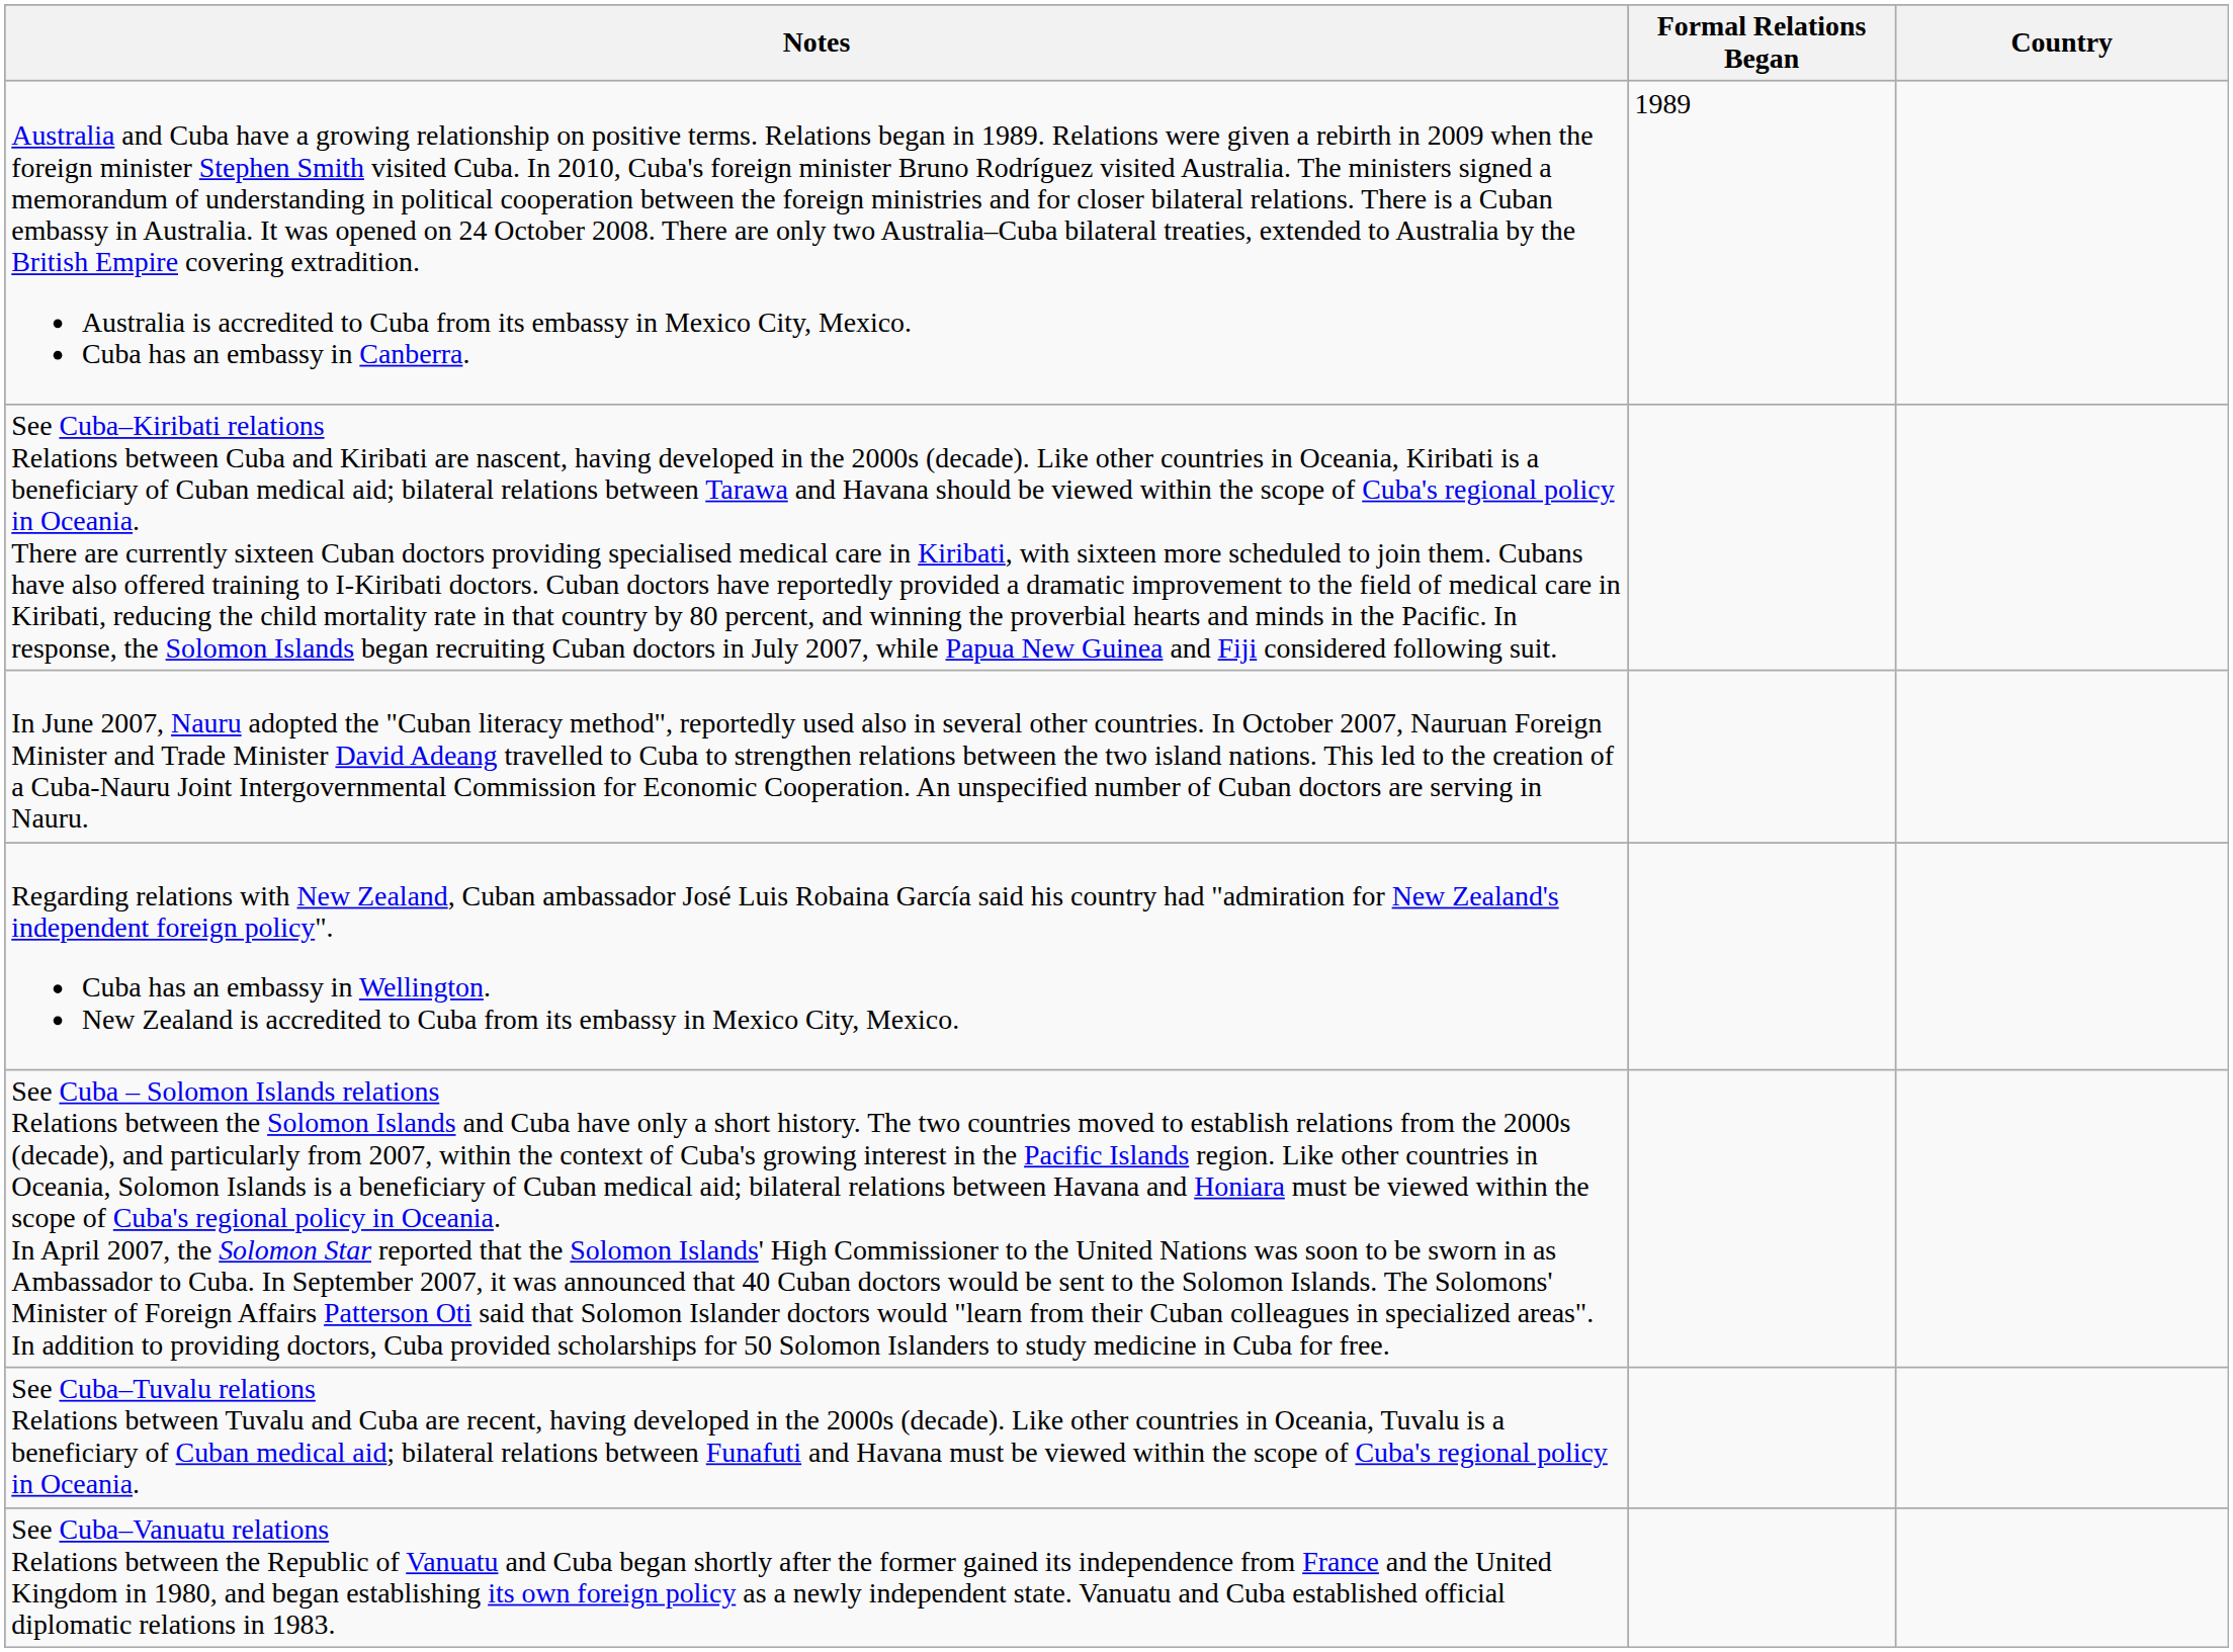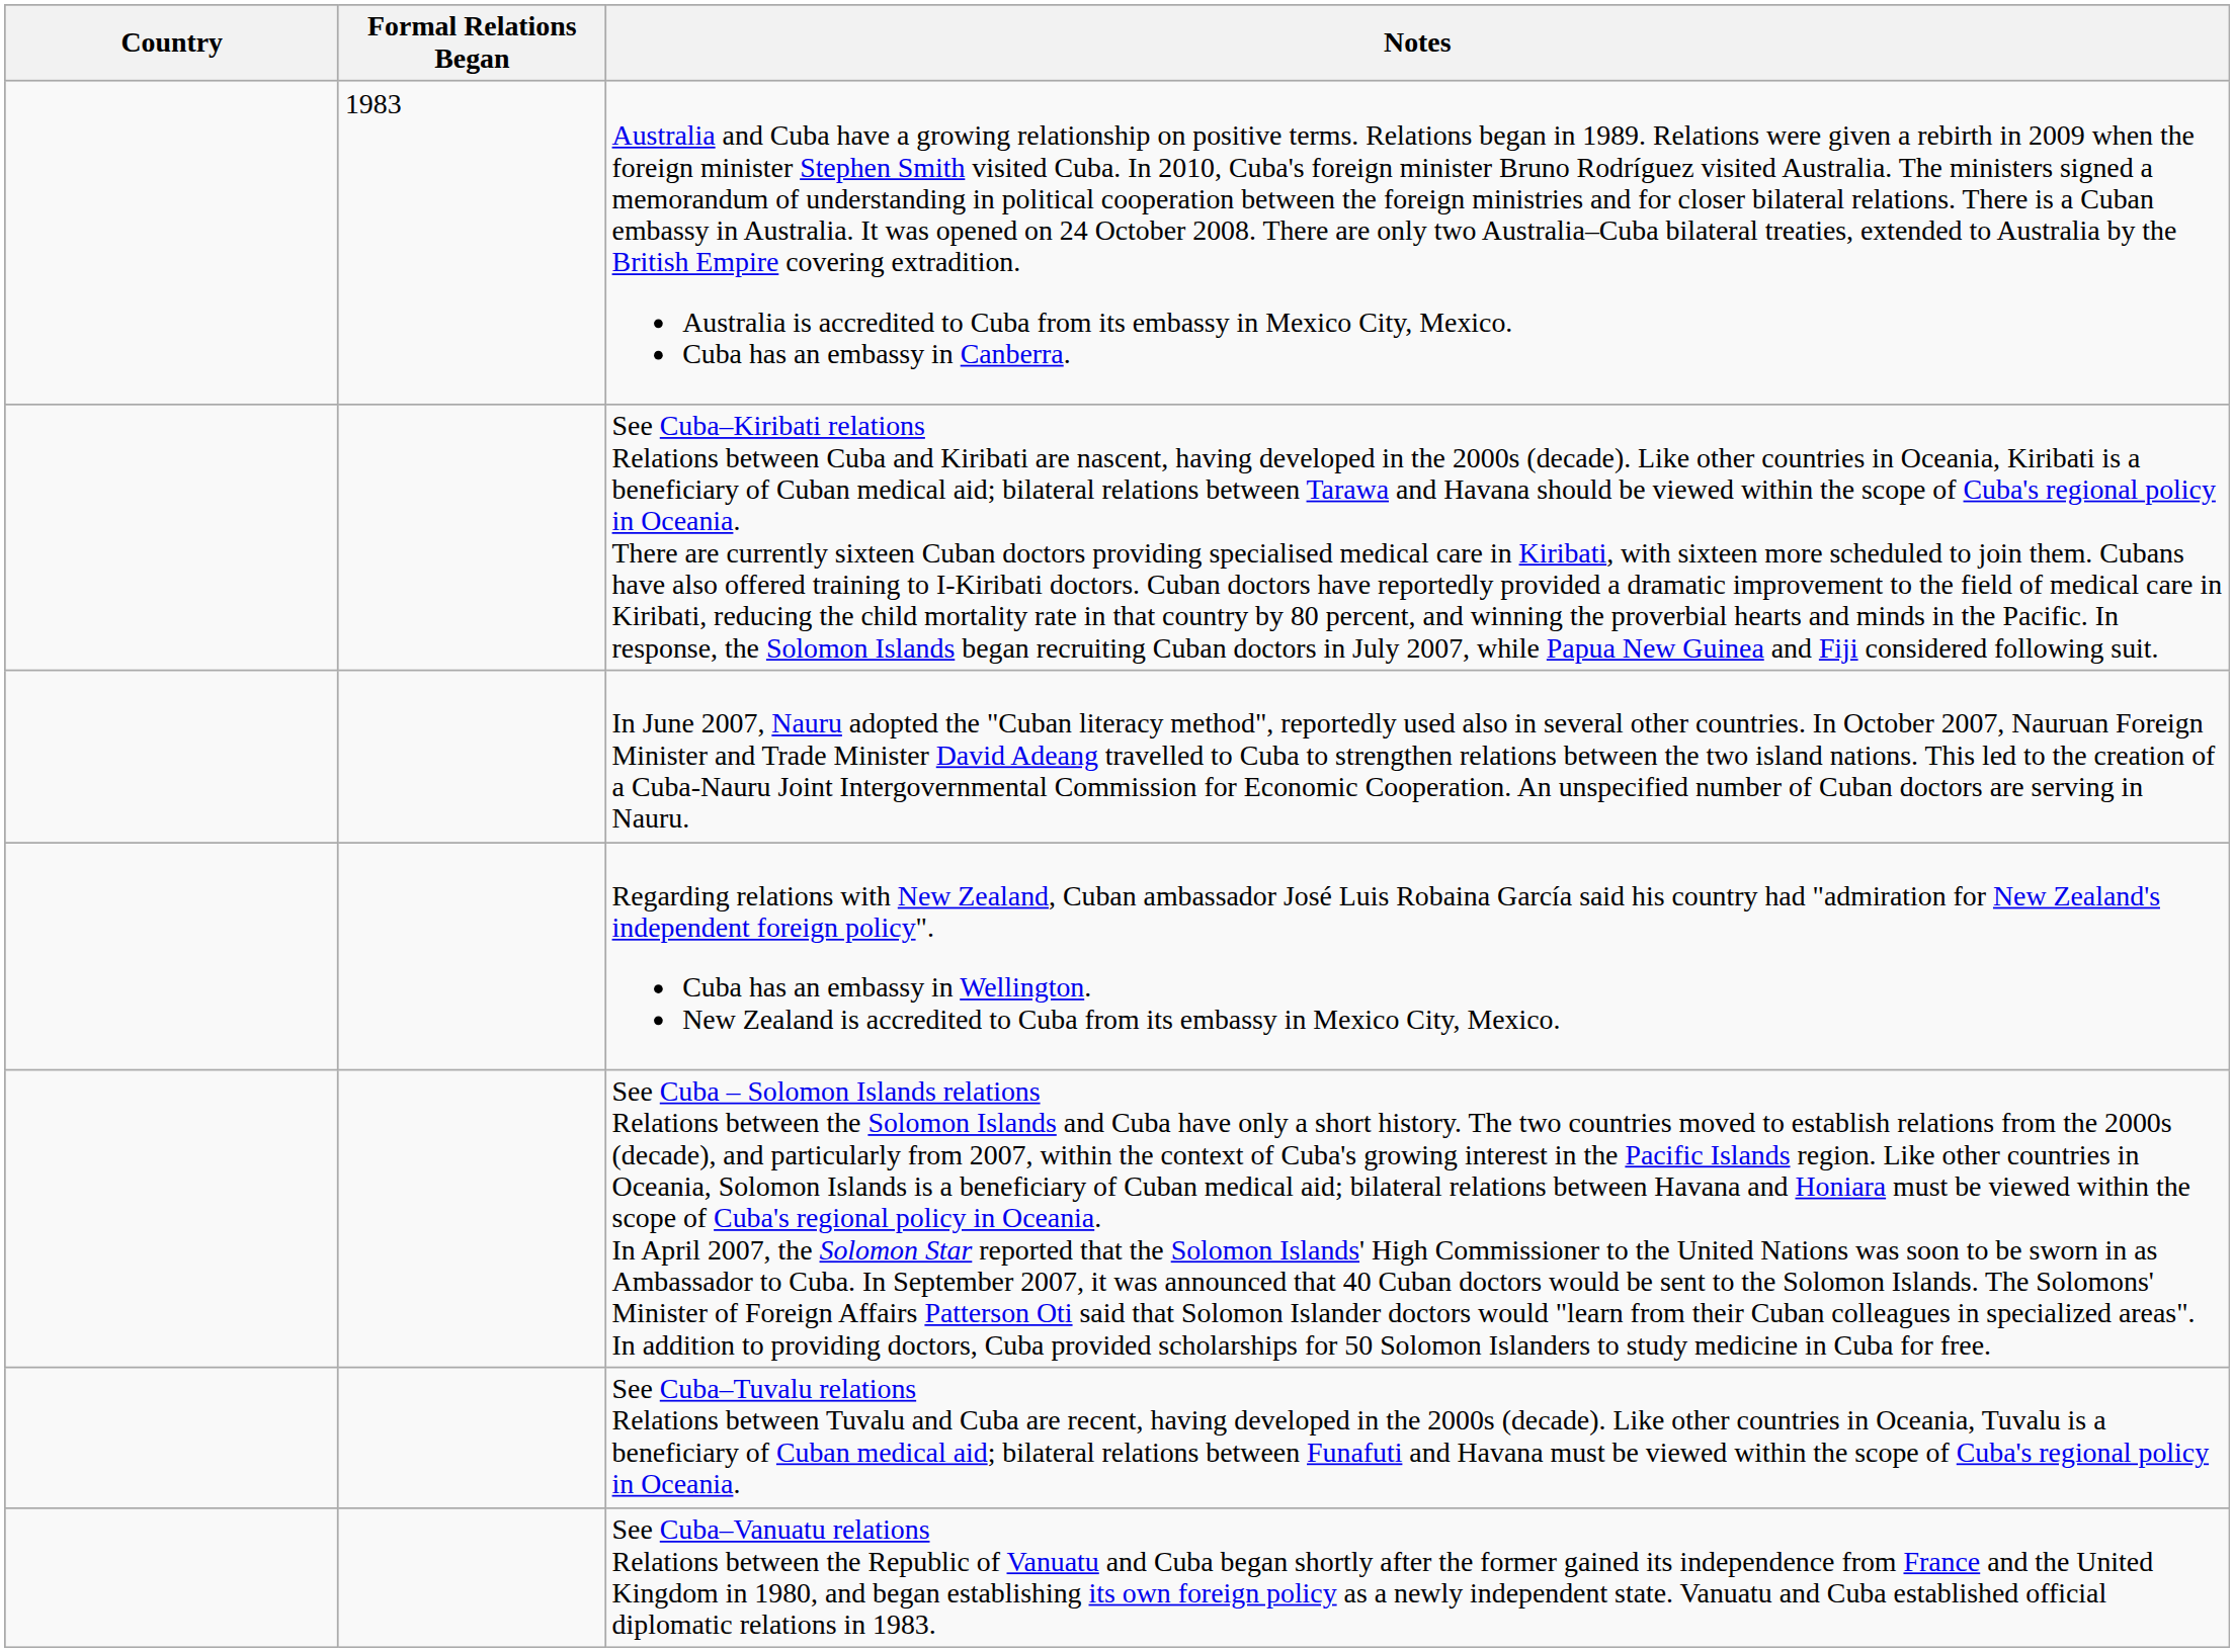columns swapped: Country <-> Notes
row 2 | Formal Relations Began: 1989 -> 1983
